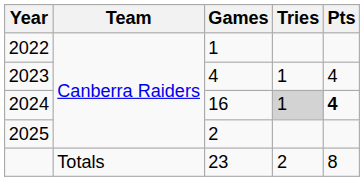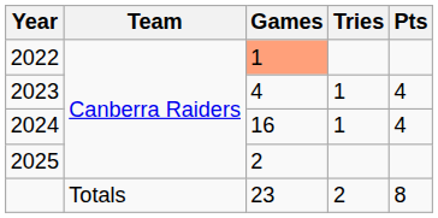2022 | Games: no background -> lightsalmon background
2024 | Tries: lightgrey background -> no background
2024 | Pts: bold -> normal
